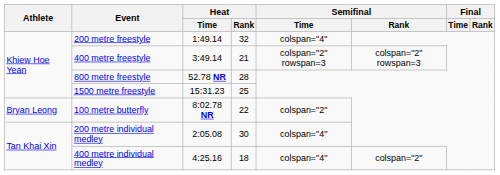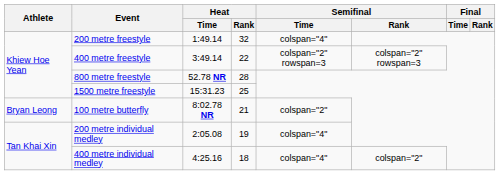400 metre freestyle | Heat / Rank: 21 -> 22
100 metre butterfly | Heat / Rank: 22 -> 21
200 metre individual medley | Heat / Rank: 30 -> 19
